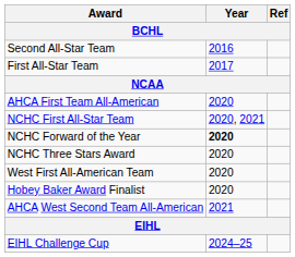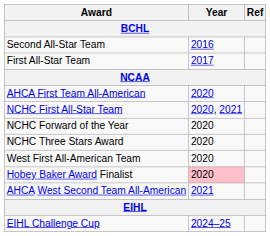NCHC Forward of the Year | Year: bold -> normal
Hobey Baker Award Finalist | Year: no background -> pink background
